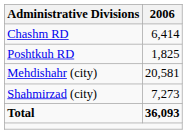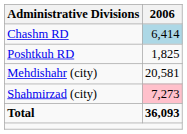Chashm RD | 2006: no background -> lightblue background
Shahmirzad (city) | 2006: no background -> pink background
